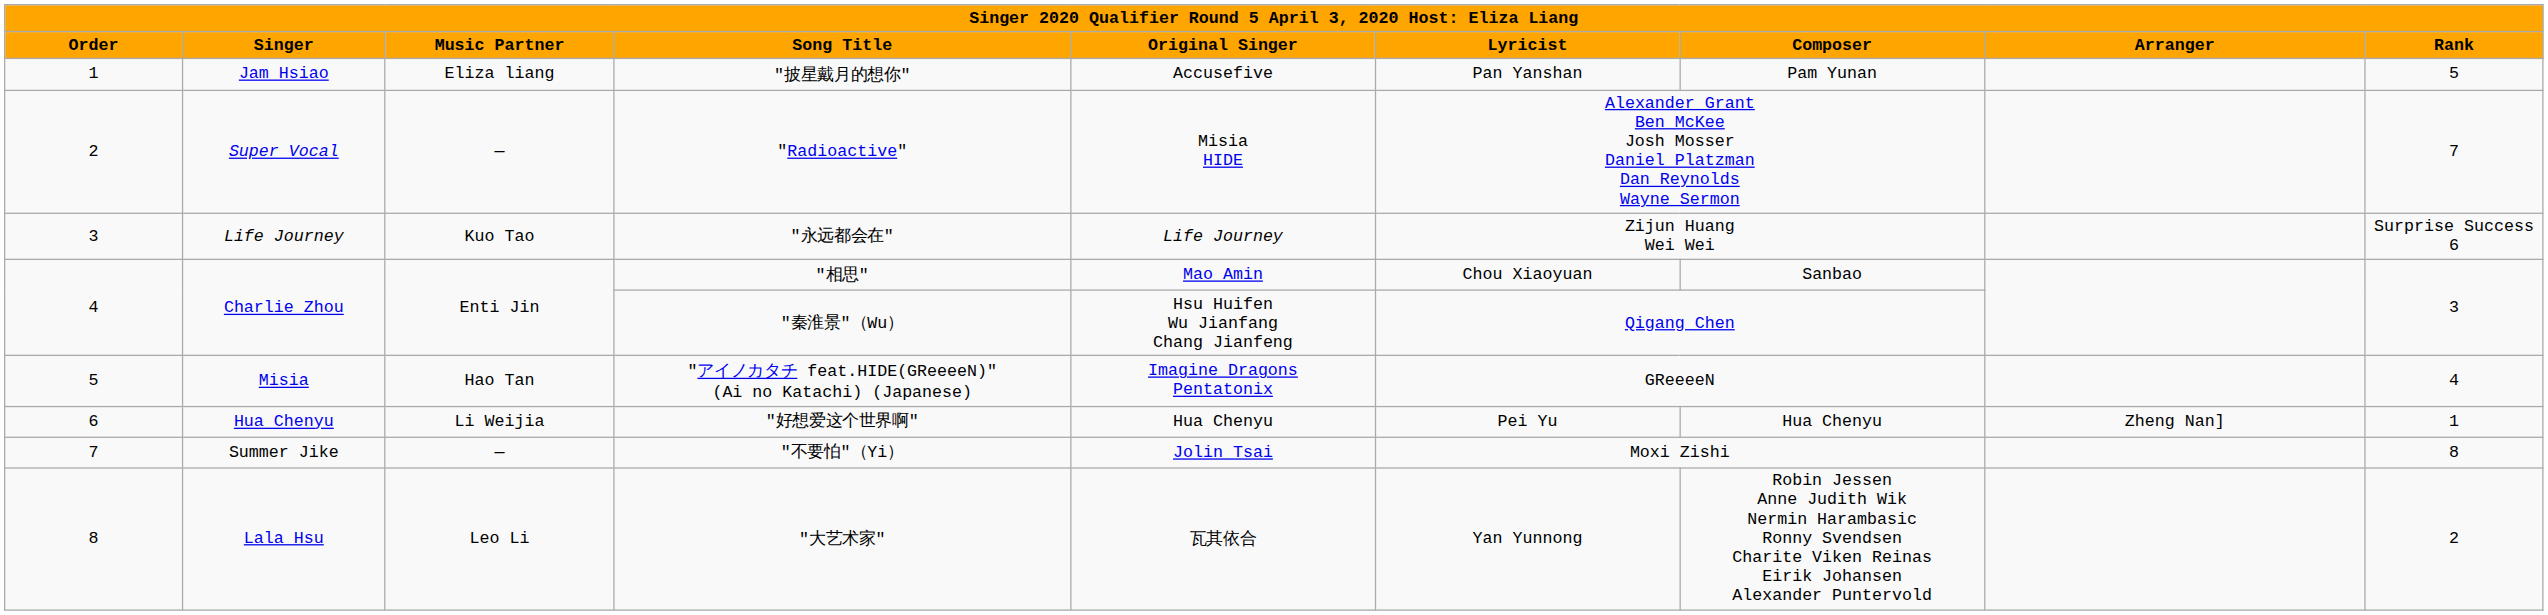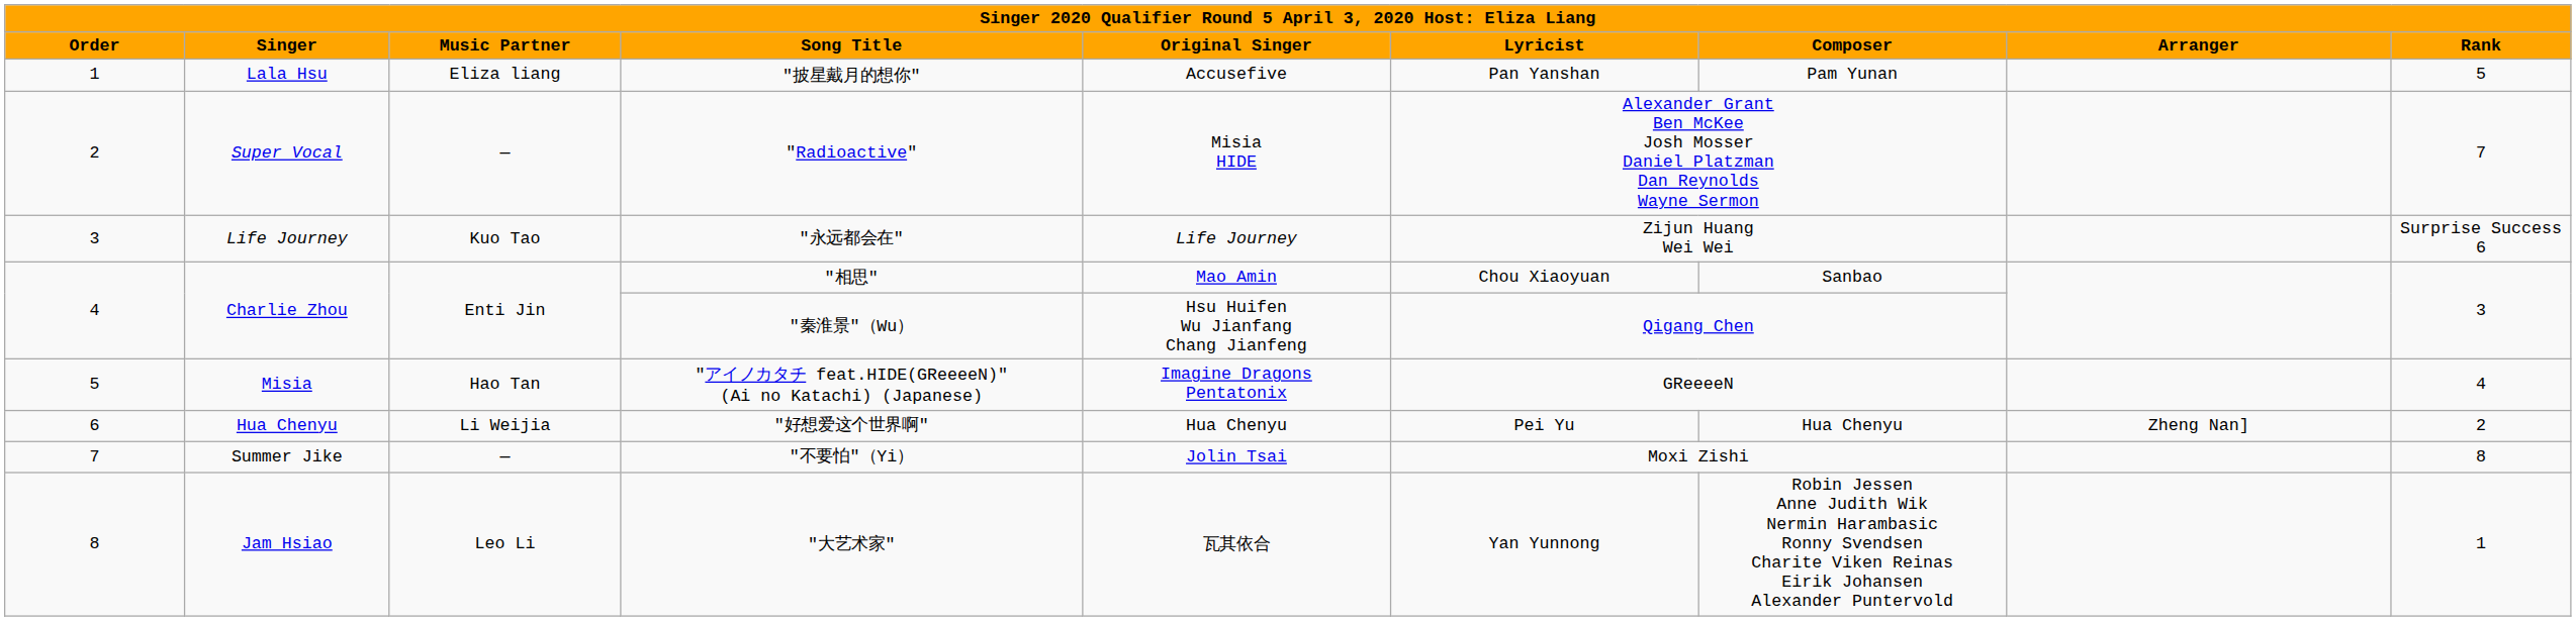"披星戴月的想你" | column 2: Jam Hsiao -> Lala Hsu
"好想爱这个世界啊" | column 9: 1 -> 2
"大艺术家" | column 2: Lala Hsu -> Jam Hsiao
"大艺术家" | column 9: 2 -> 1
